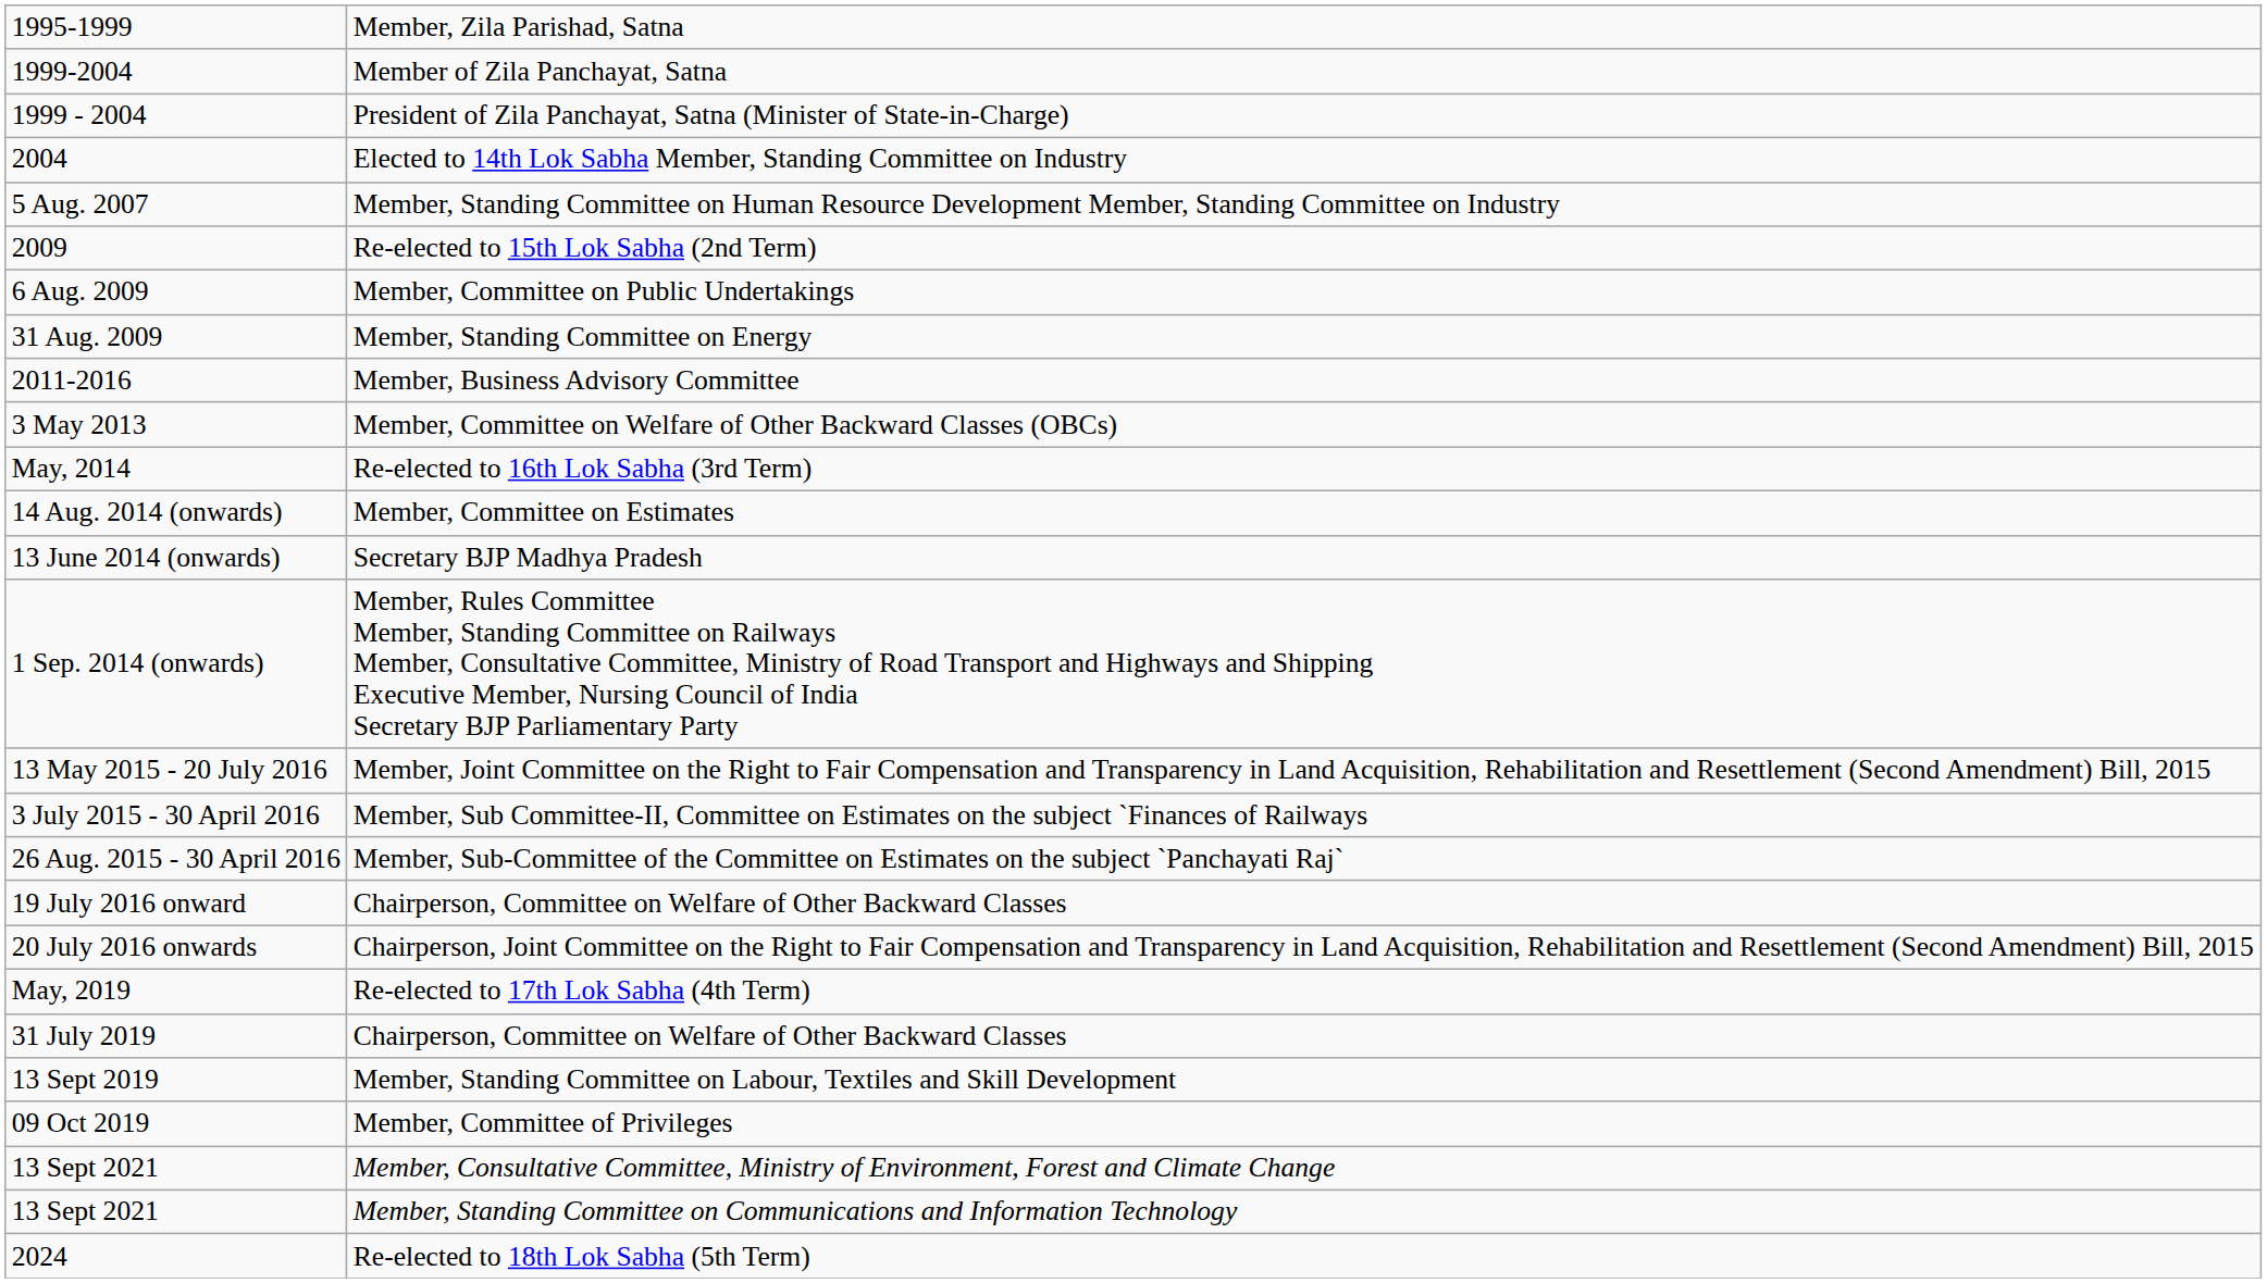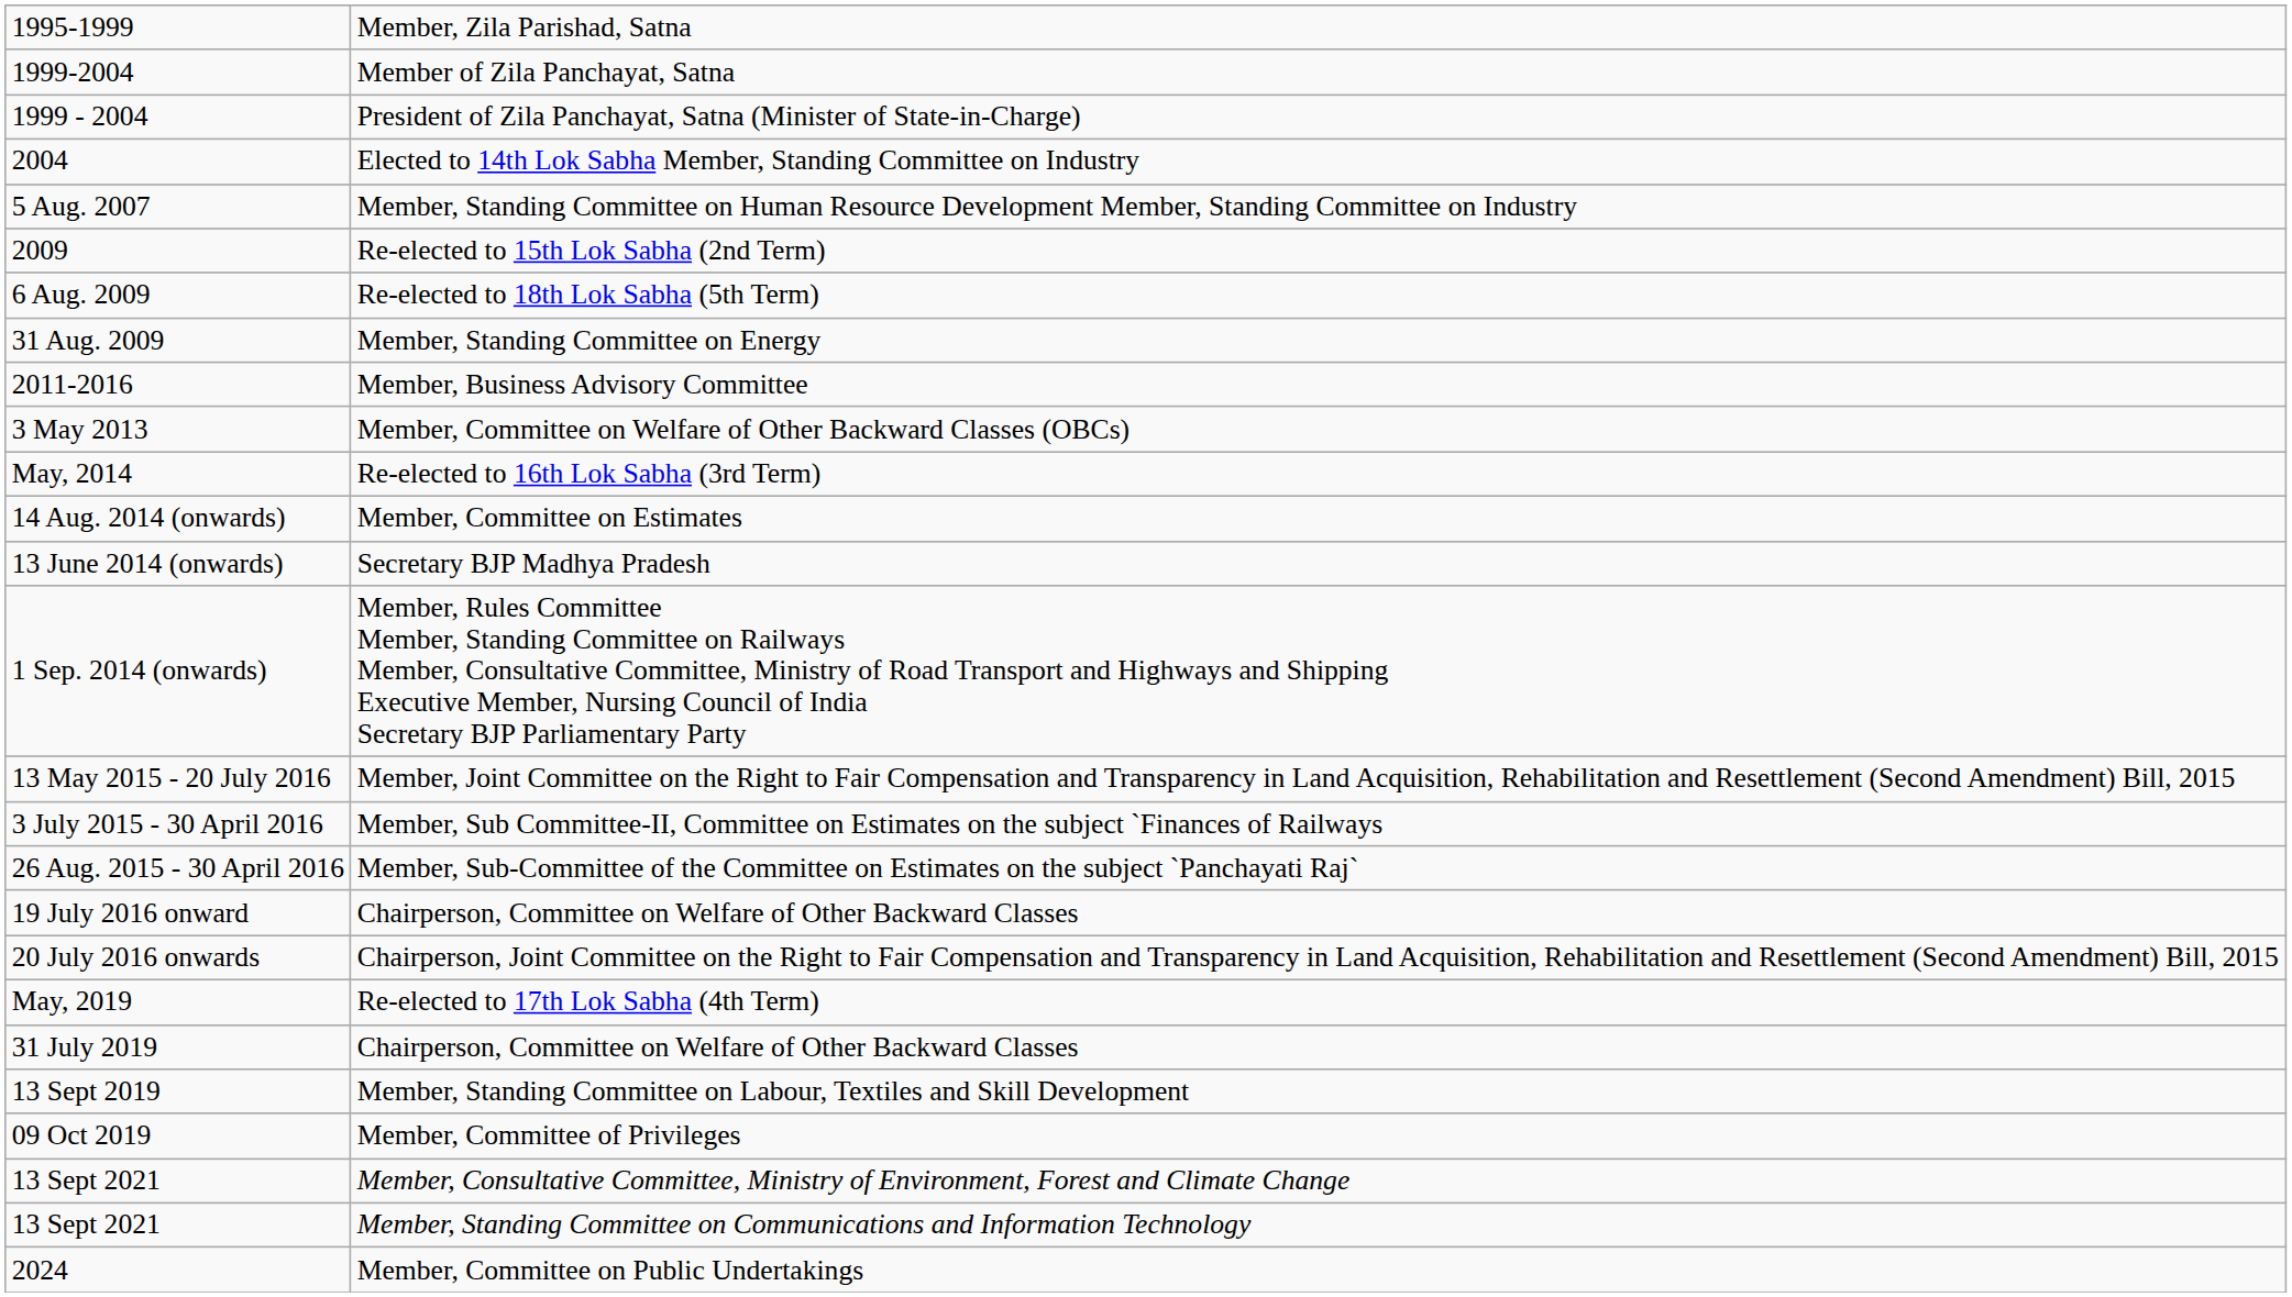row 7 | column 2: Member, Committee on Public Undertakings -> Re-elected to 18th Lok Sabha (5th Term)
row 26 | column 2: Re-elected to 18th Lok Sabha (5th Term) -> Member, Committee on Public Undertakings
